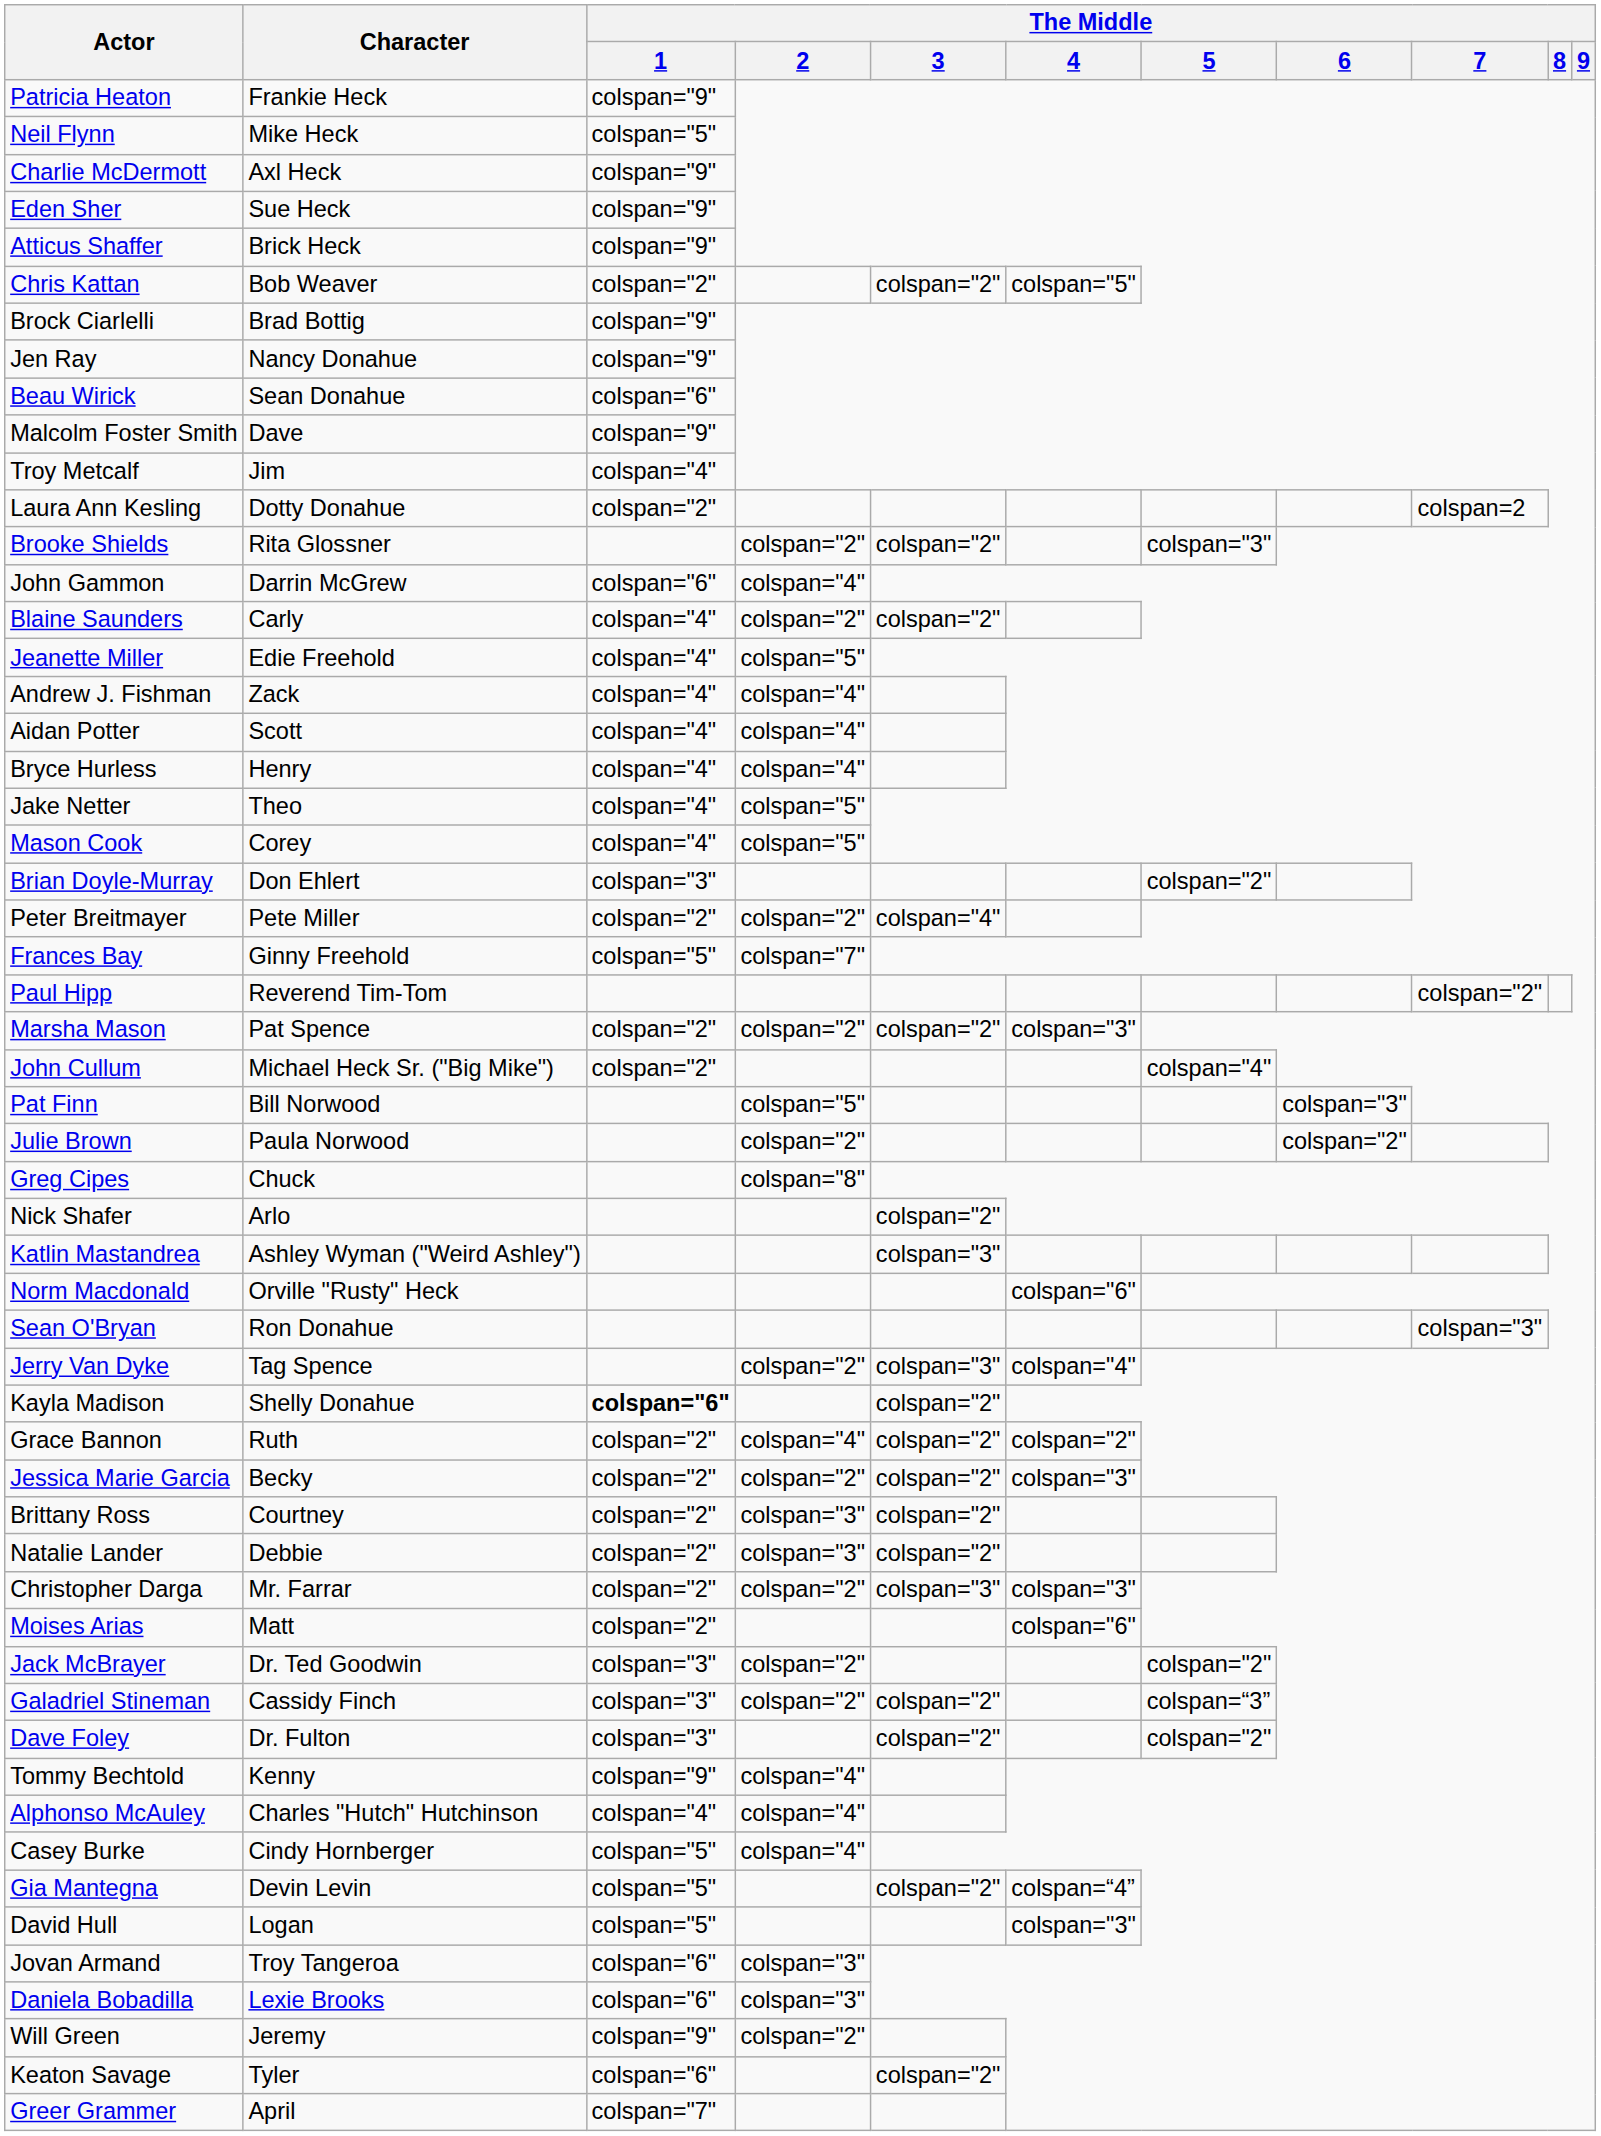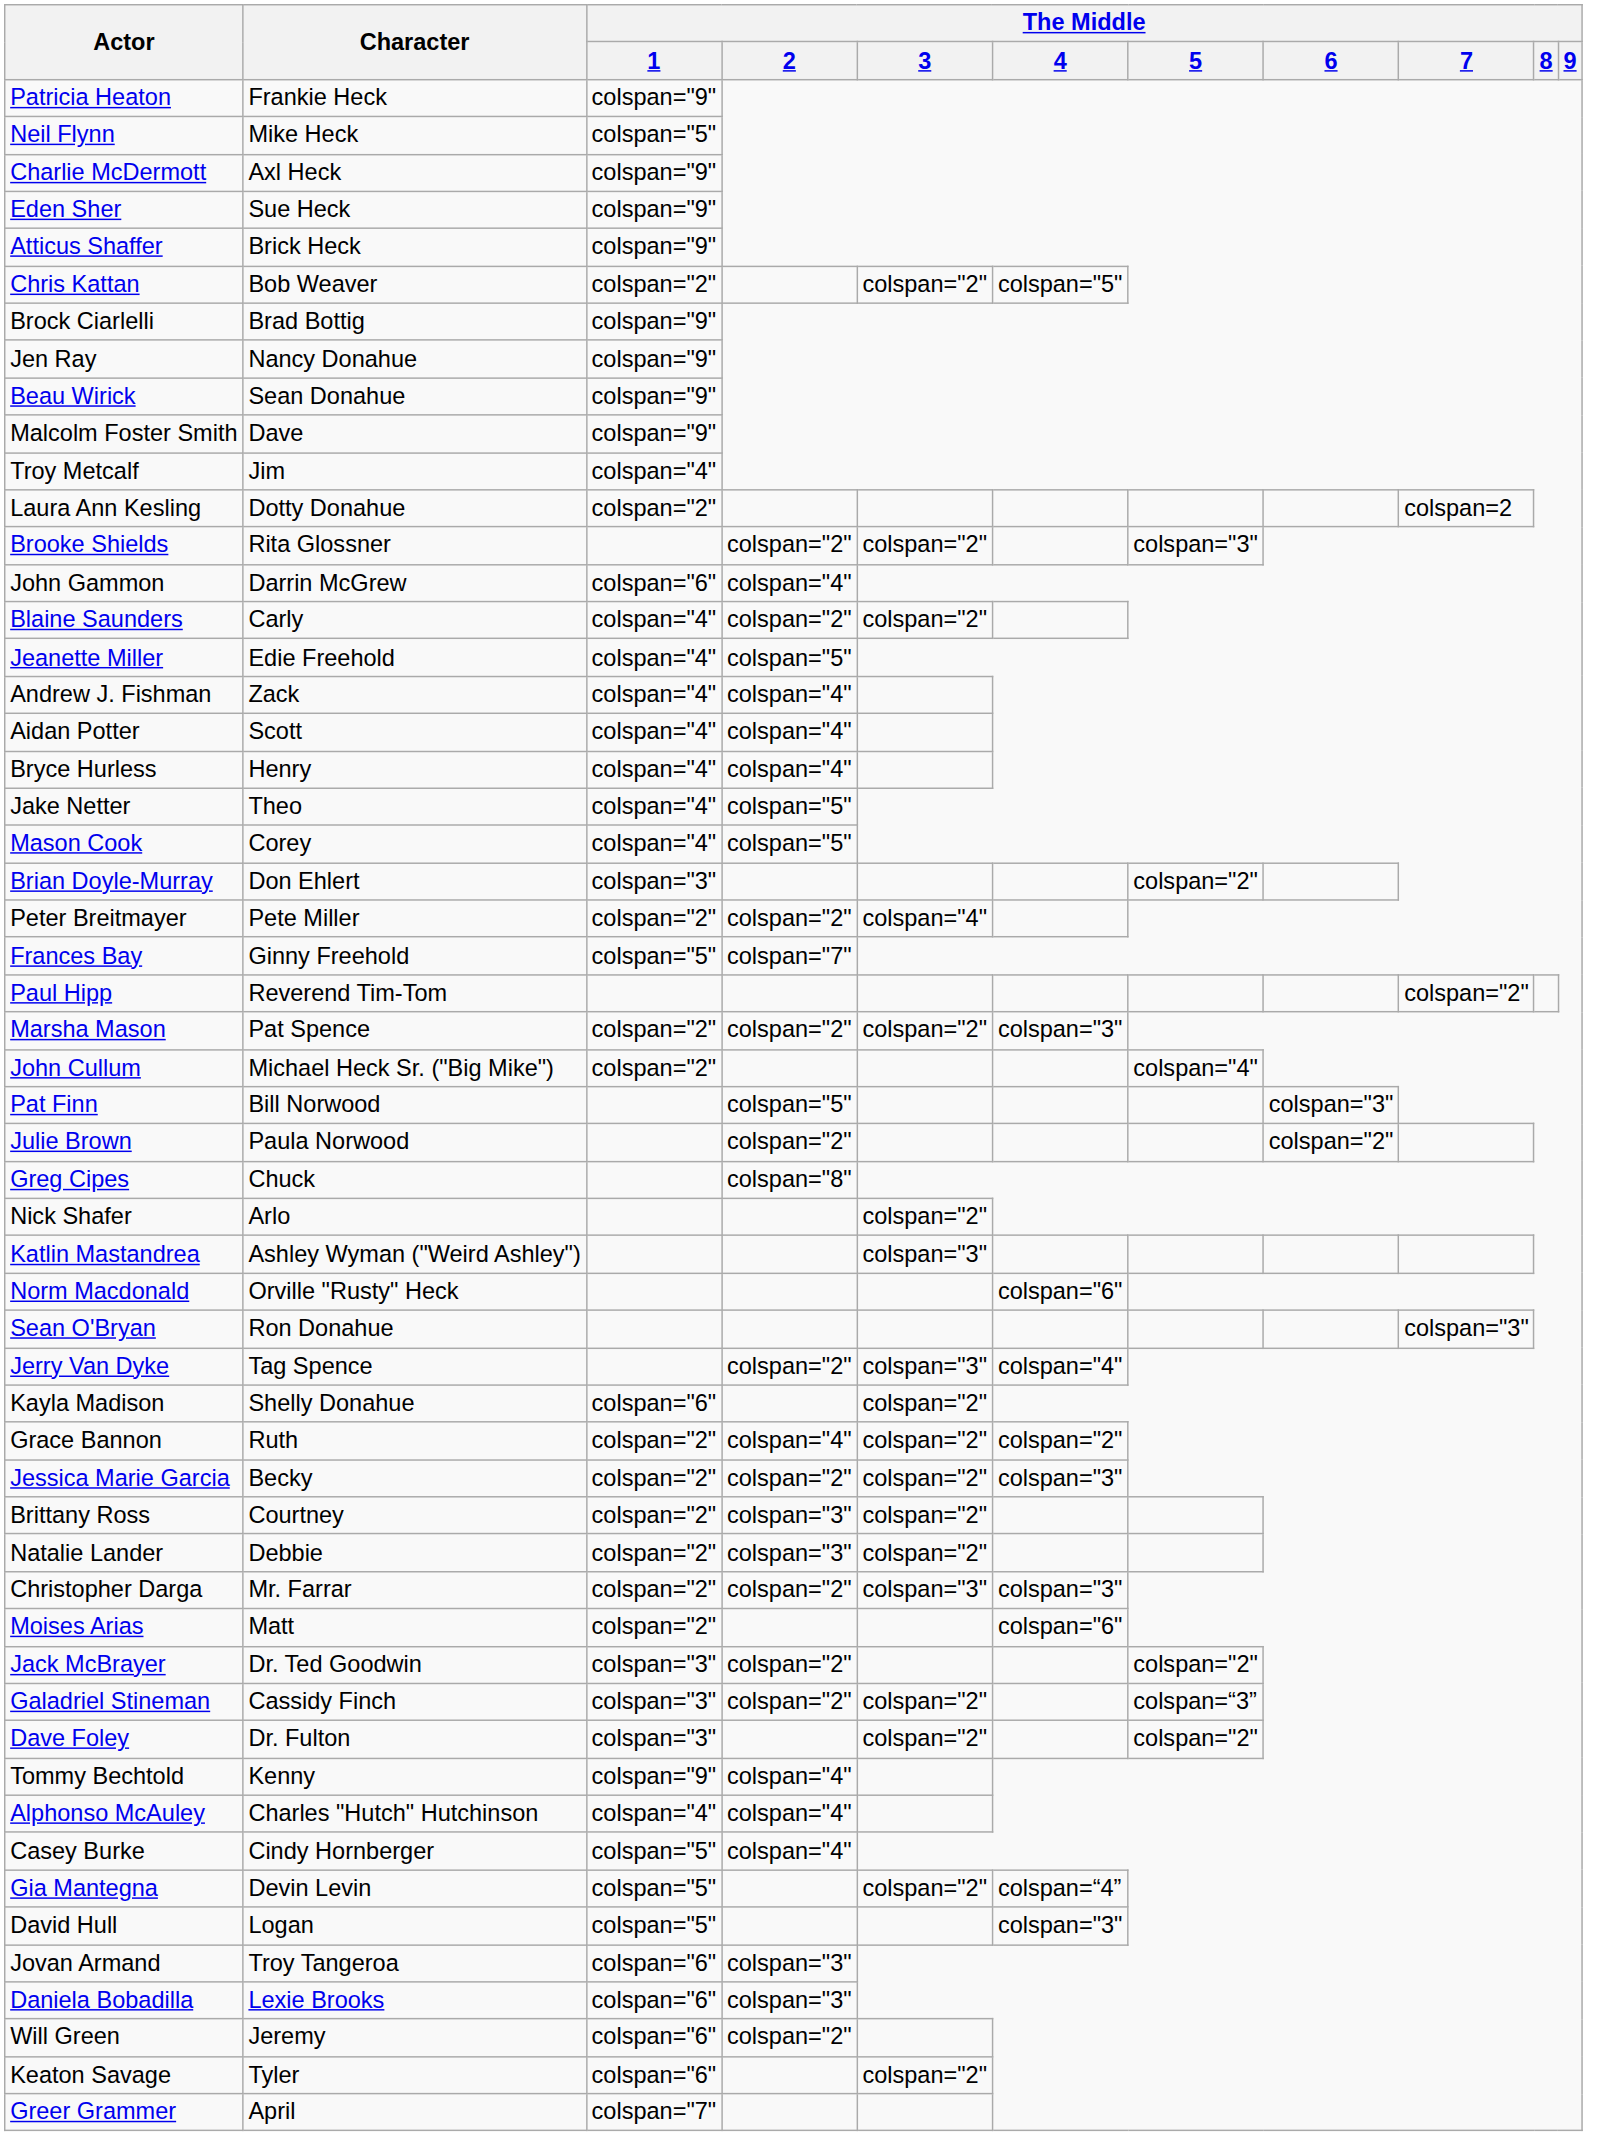Beau Wirick | The Middle / 1: colspan="6" -> colspan="9"
Kayla Madison | The Middle / 1: bold -> normal
Will Green | The Middle / 1: colspan="9" -> colspan="6"
